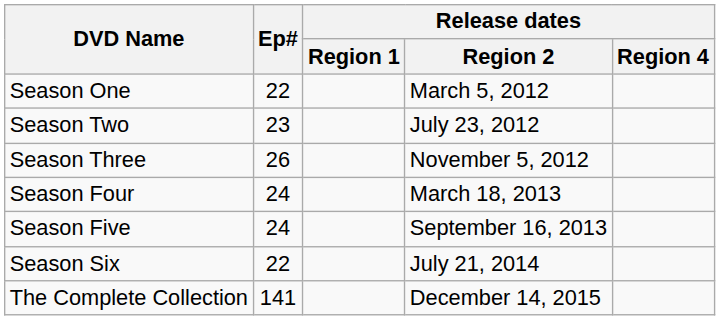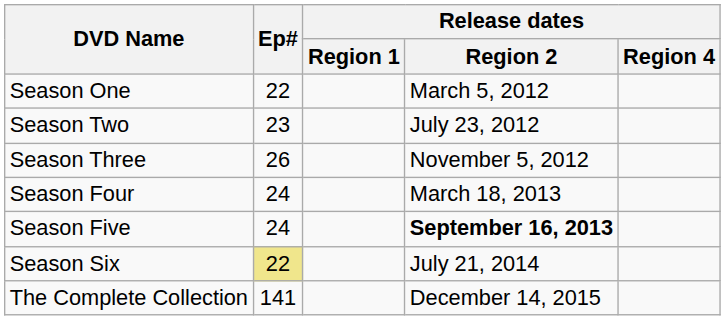Season Five | Release dates / Region 2: normal -> bold
Season Six | Ep#: no background -> khaki background
